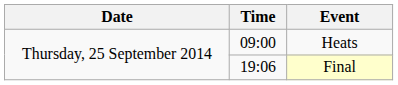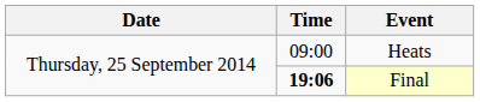Final | Time: normal -> bold
